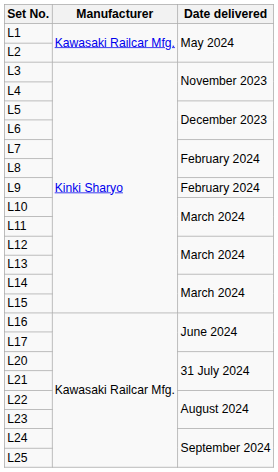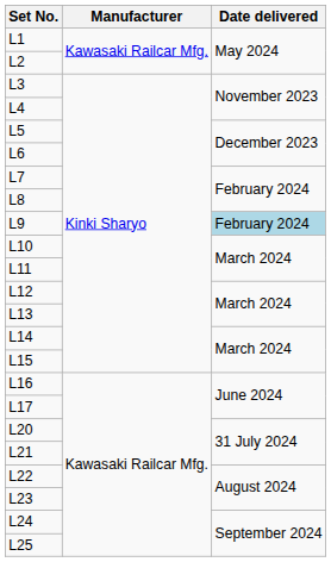L9 | Date delivered: no background -> lightblue background
